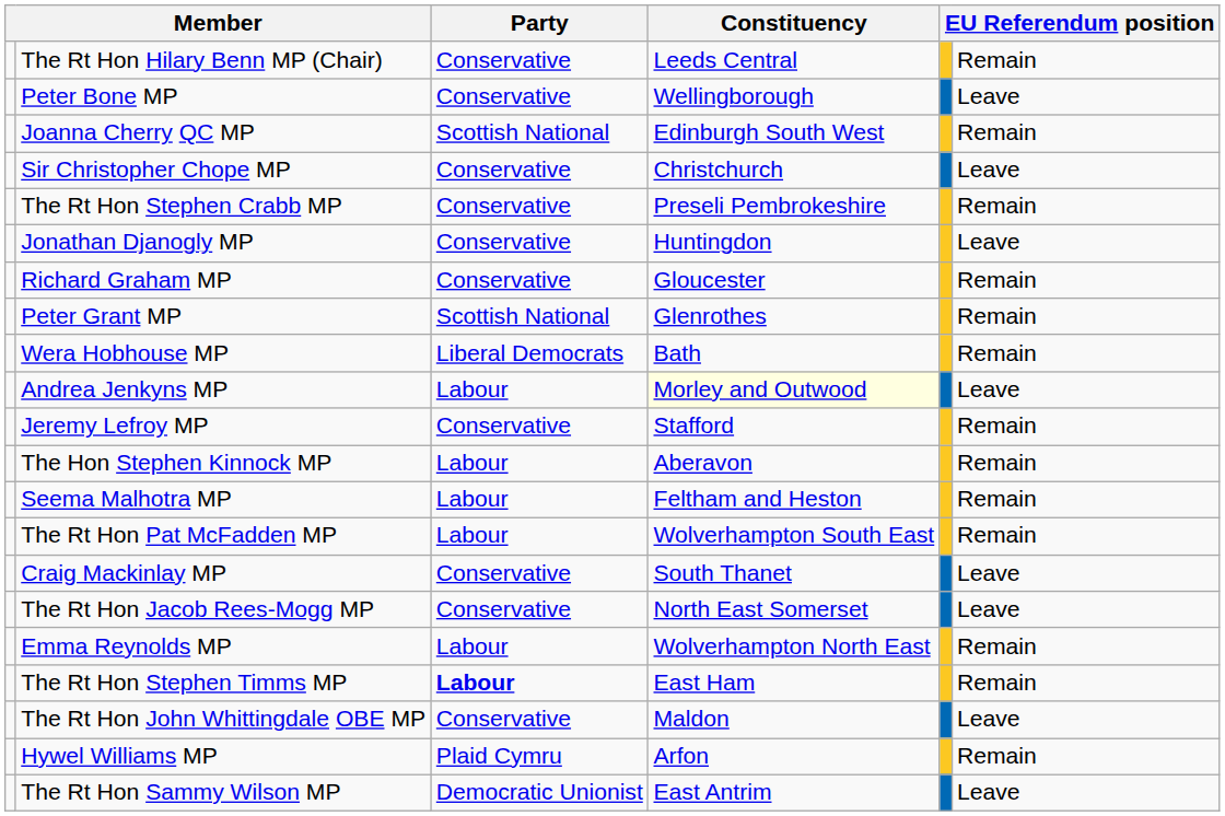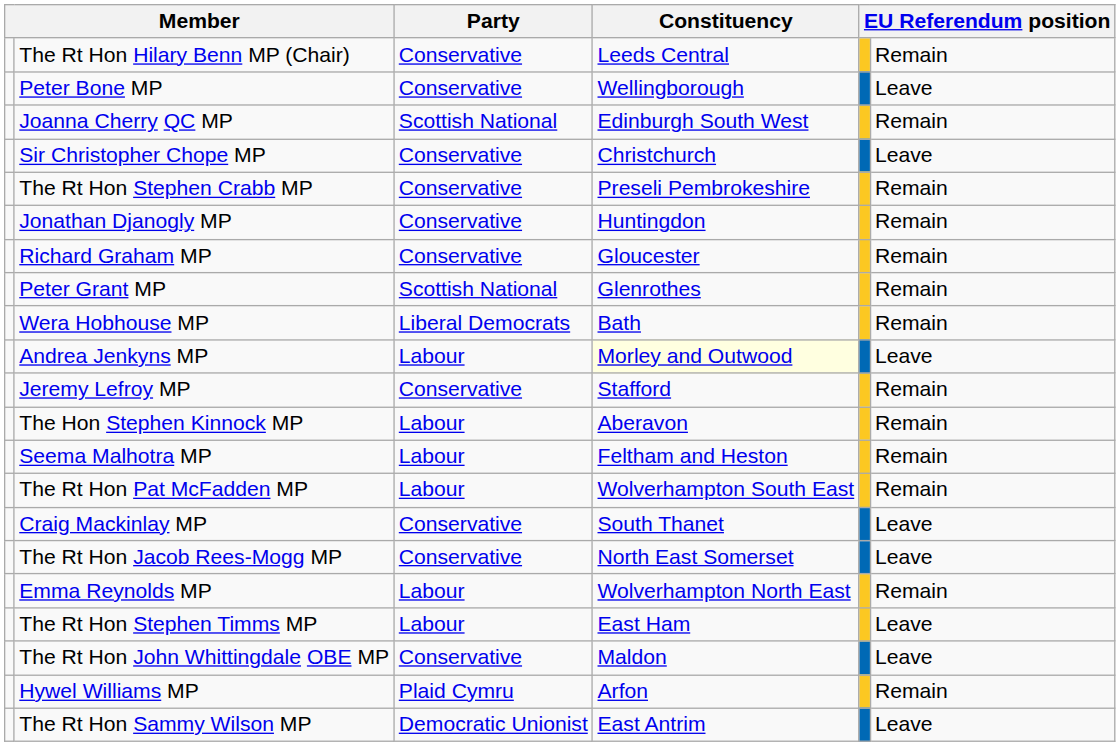Jonathan Djanogly MP | column 6: Leave -> Remain
The Rt Hon Stephen Timms MP | Party: bold -> normal
The Rt Hon Stephen Timms MP | column 6: Remain -> Leave
